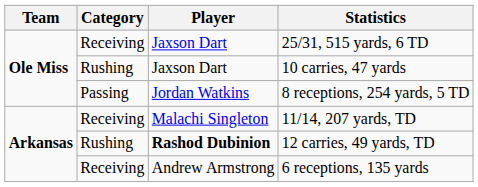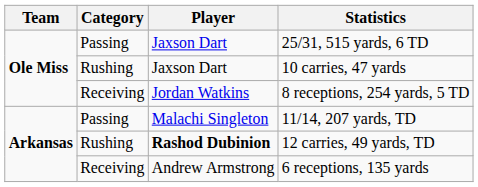25/31, 515 yards, 6 TD | Category: Receiving -> Passing
8 receptions, 254 yards, 5 TD | Category: Passing -> Receiving
11/14, 207 yards, TD | Category: Receiving -> Passing
